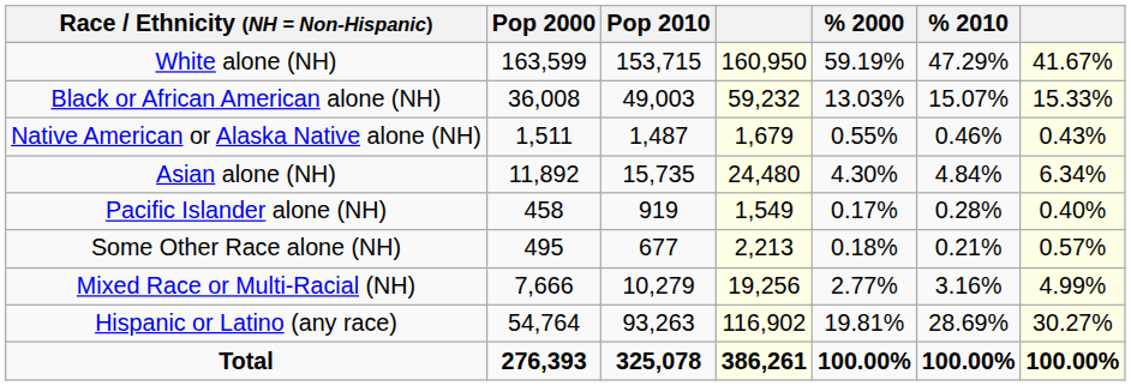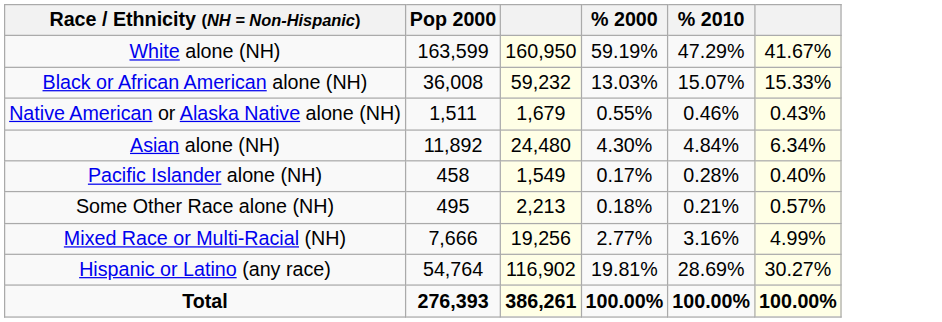- column: Pop 2010 | 153,715 | 49,003 | 1,487 | 15,735 | 919 | 677 | 10,279 | 93,263 | 325,078
